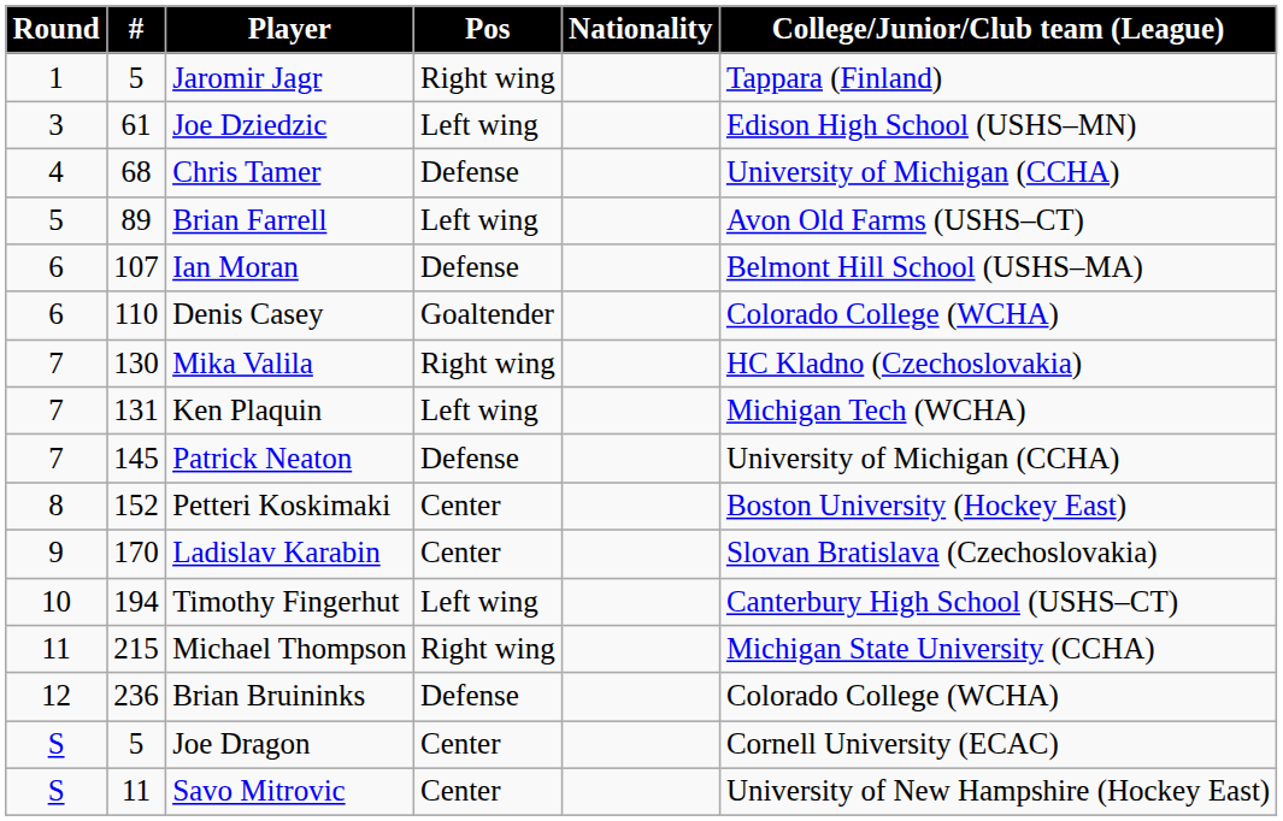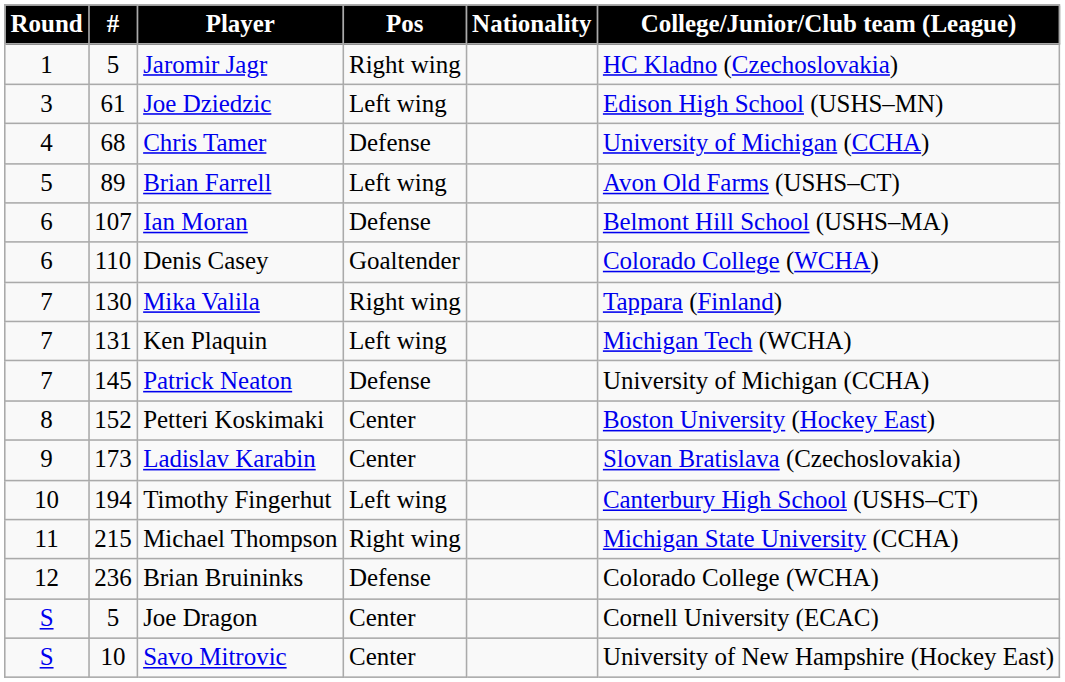Jaromir Jagr | College/Junior/Club team (League): Tappara (Finland) -> HC Kladno (Czechoslovakia)
Mika Valila | College/Junior/Club team (League): HC Kladno (Czechoslovakia) -> Tappara (Finland)
Ladislav Karabin | #: 170 -> 173
Savo Mitrovic | #: 11 -> 10
